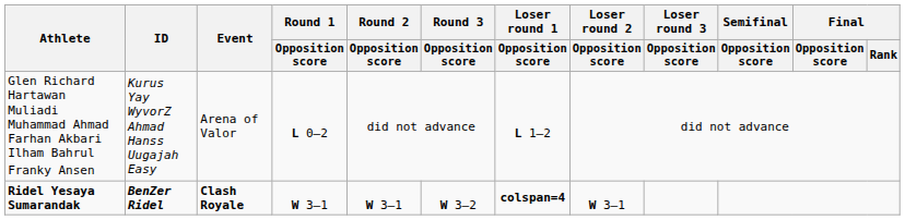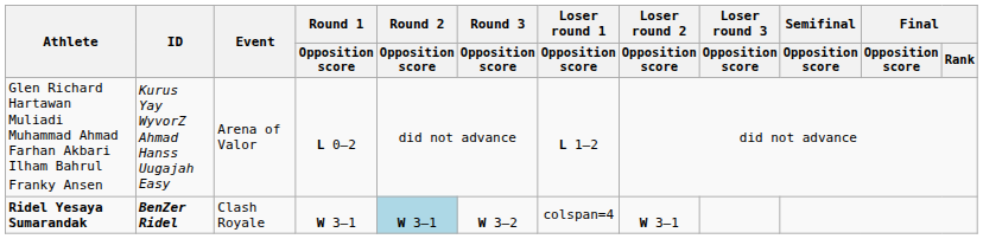Ridel Yesaya Sumarandak | Event: bold -> normal
Ridel Yesaya Sumarandak | Round 2 / Opposition score: no background -> lightblue background
Ridel Yesaya Sumarandak | Loser round 1 / Opposition score: bold -> normal
